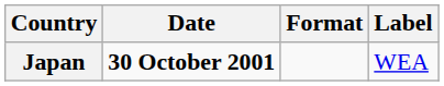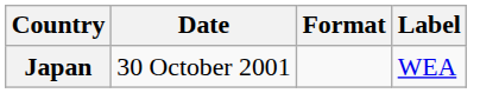Japan | Date: bold -> normal
